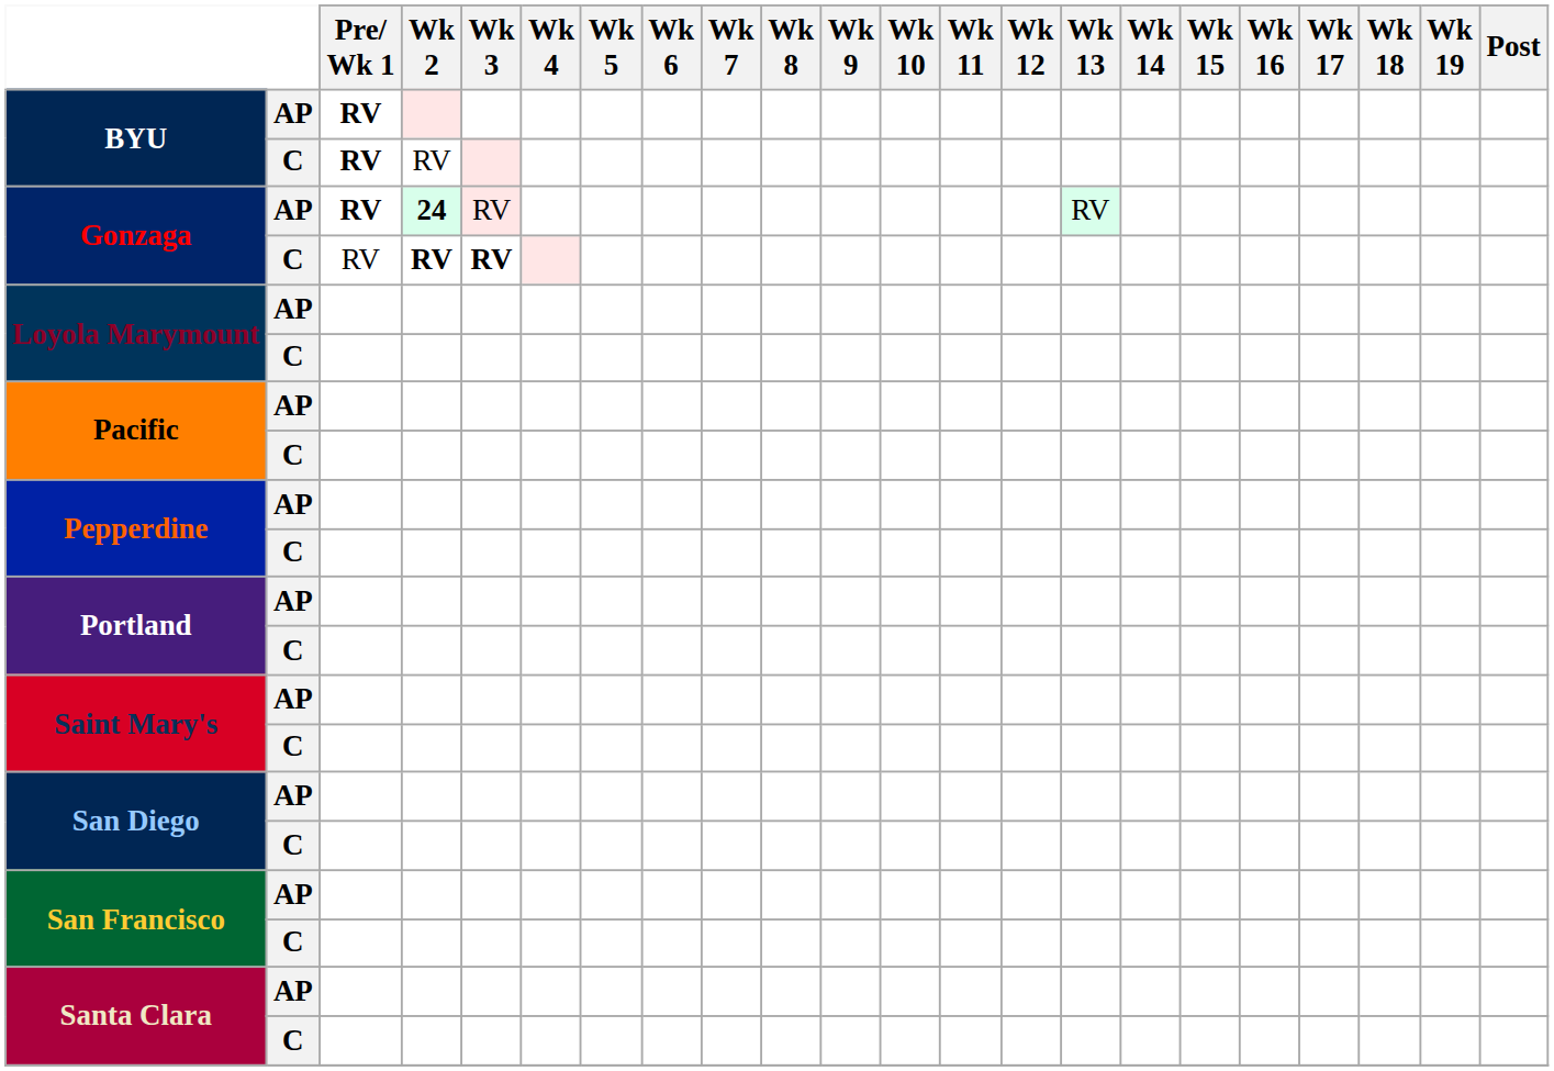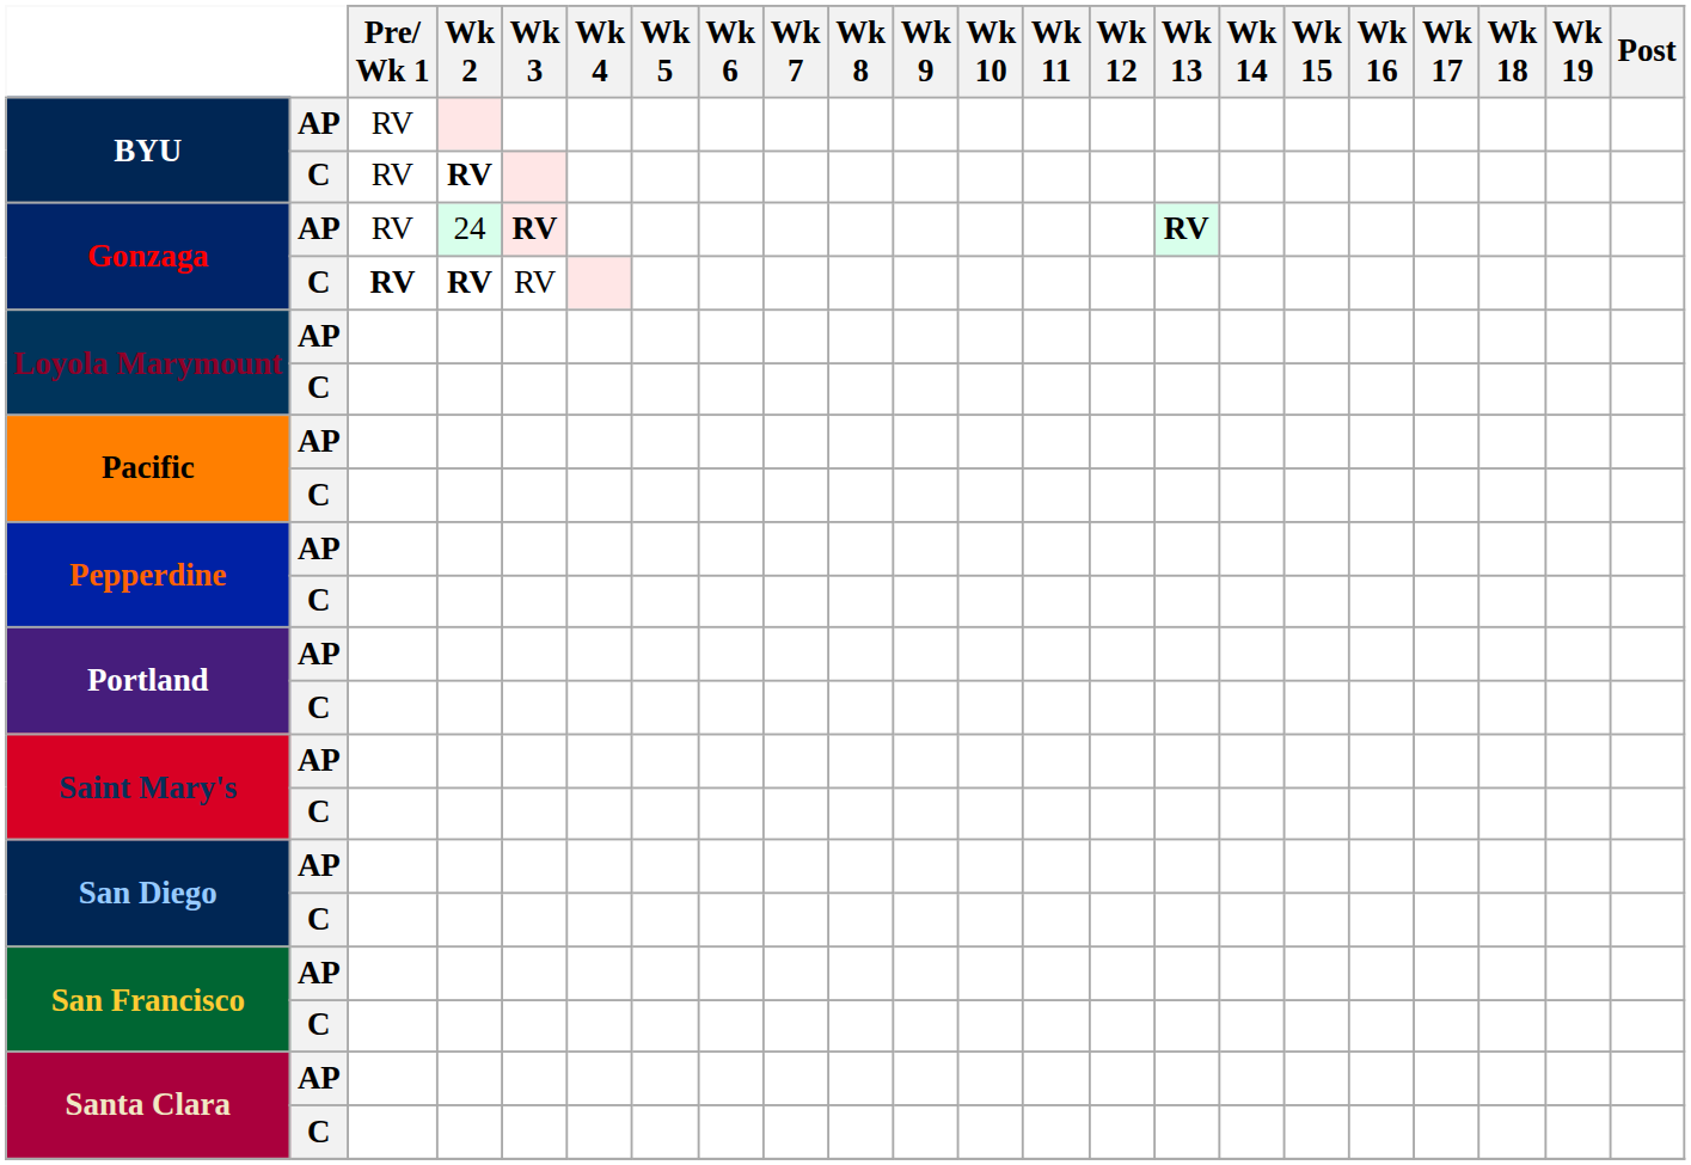BYU / AP | Pre/ Wk 1: bold -> normal
BYU / C | Pre/ Wk 1: bold -> normal
BYU / C | Wk 2: normal -> bold
Gonzaga / AP | Pre/ Wk 1: bold -> normal
Gonzaga / AP | Wk 2: bold -> normal
Gonzaga / AP | Wk 3: normal -> bold
Gonzaga / AP | Wk 13: normal -> bold
Gonzaga / C | Pre/ Wk 1: normal -> bold
Gonzaga / C | Wk 3: bold -> normal
